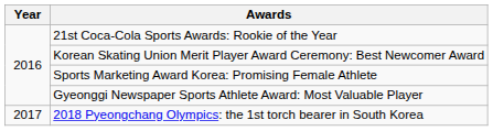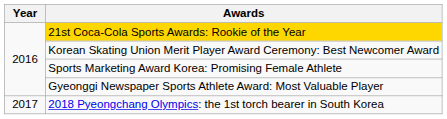21st Coca-Cola Sports Awards: Rookie of the Year | Awards: no background -> gold background
